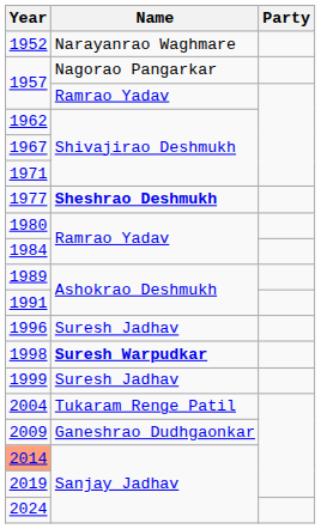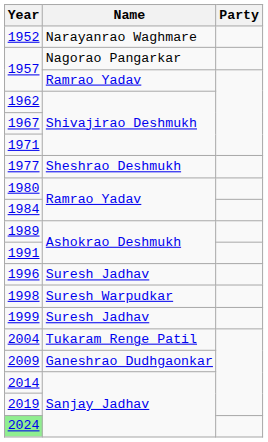1977 | Name: bold -> normal
1998 | Name: bold -> normal
2014 | Year: lightsalmon background -> no background
2024 | Year: no background -> lightgreen background
